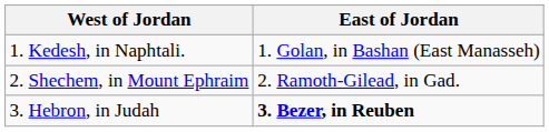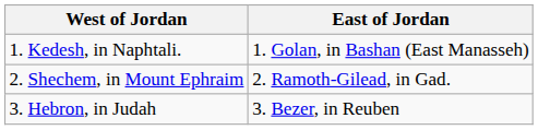3. Hebron, in Judah | East of Jordan: bold -> normal
